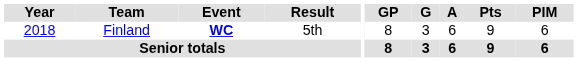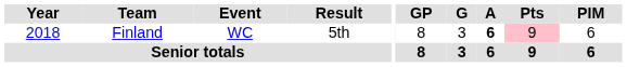Finland | Event: bold -> normal
Finland | A: normal -> bold
Finland | Pts: no background -> pink background
